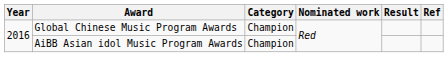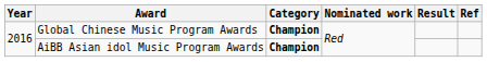Global Chinese Music Program Awards | Category: normal -> bold
AiBB Asian idol Music Program Awards | Category: normal -> bold
